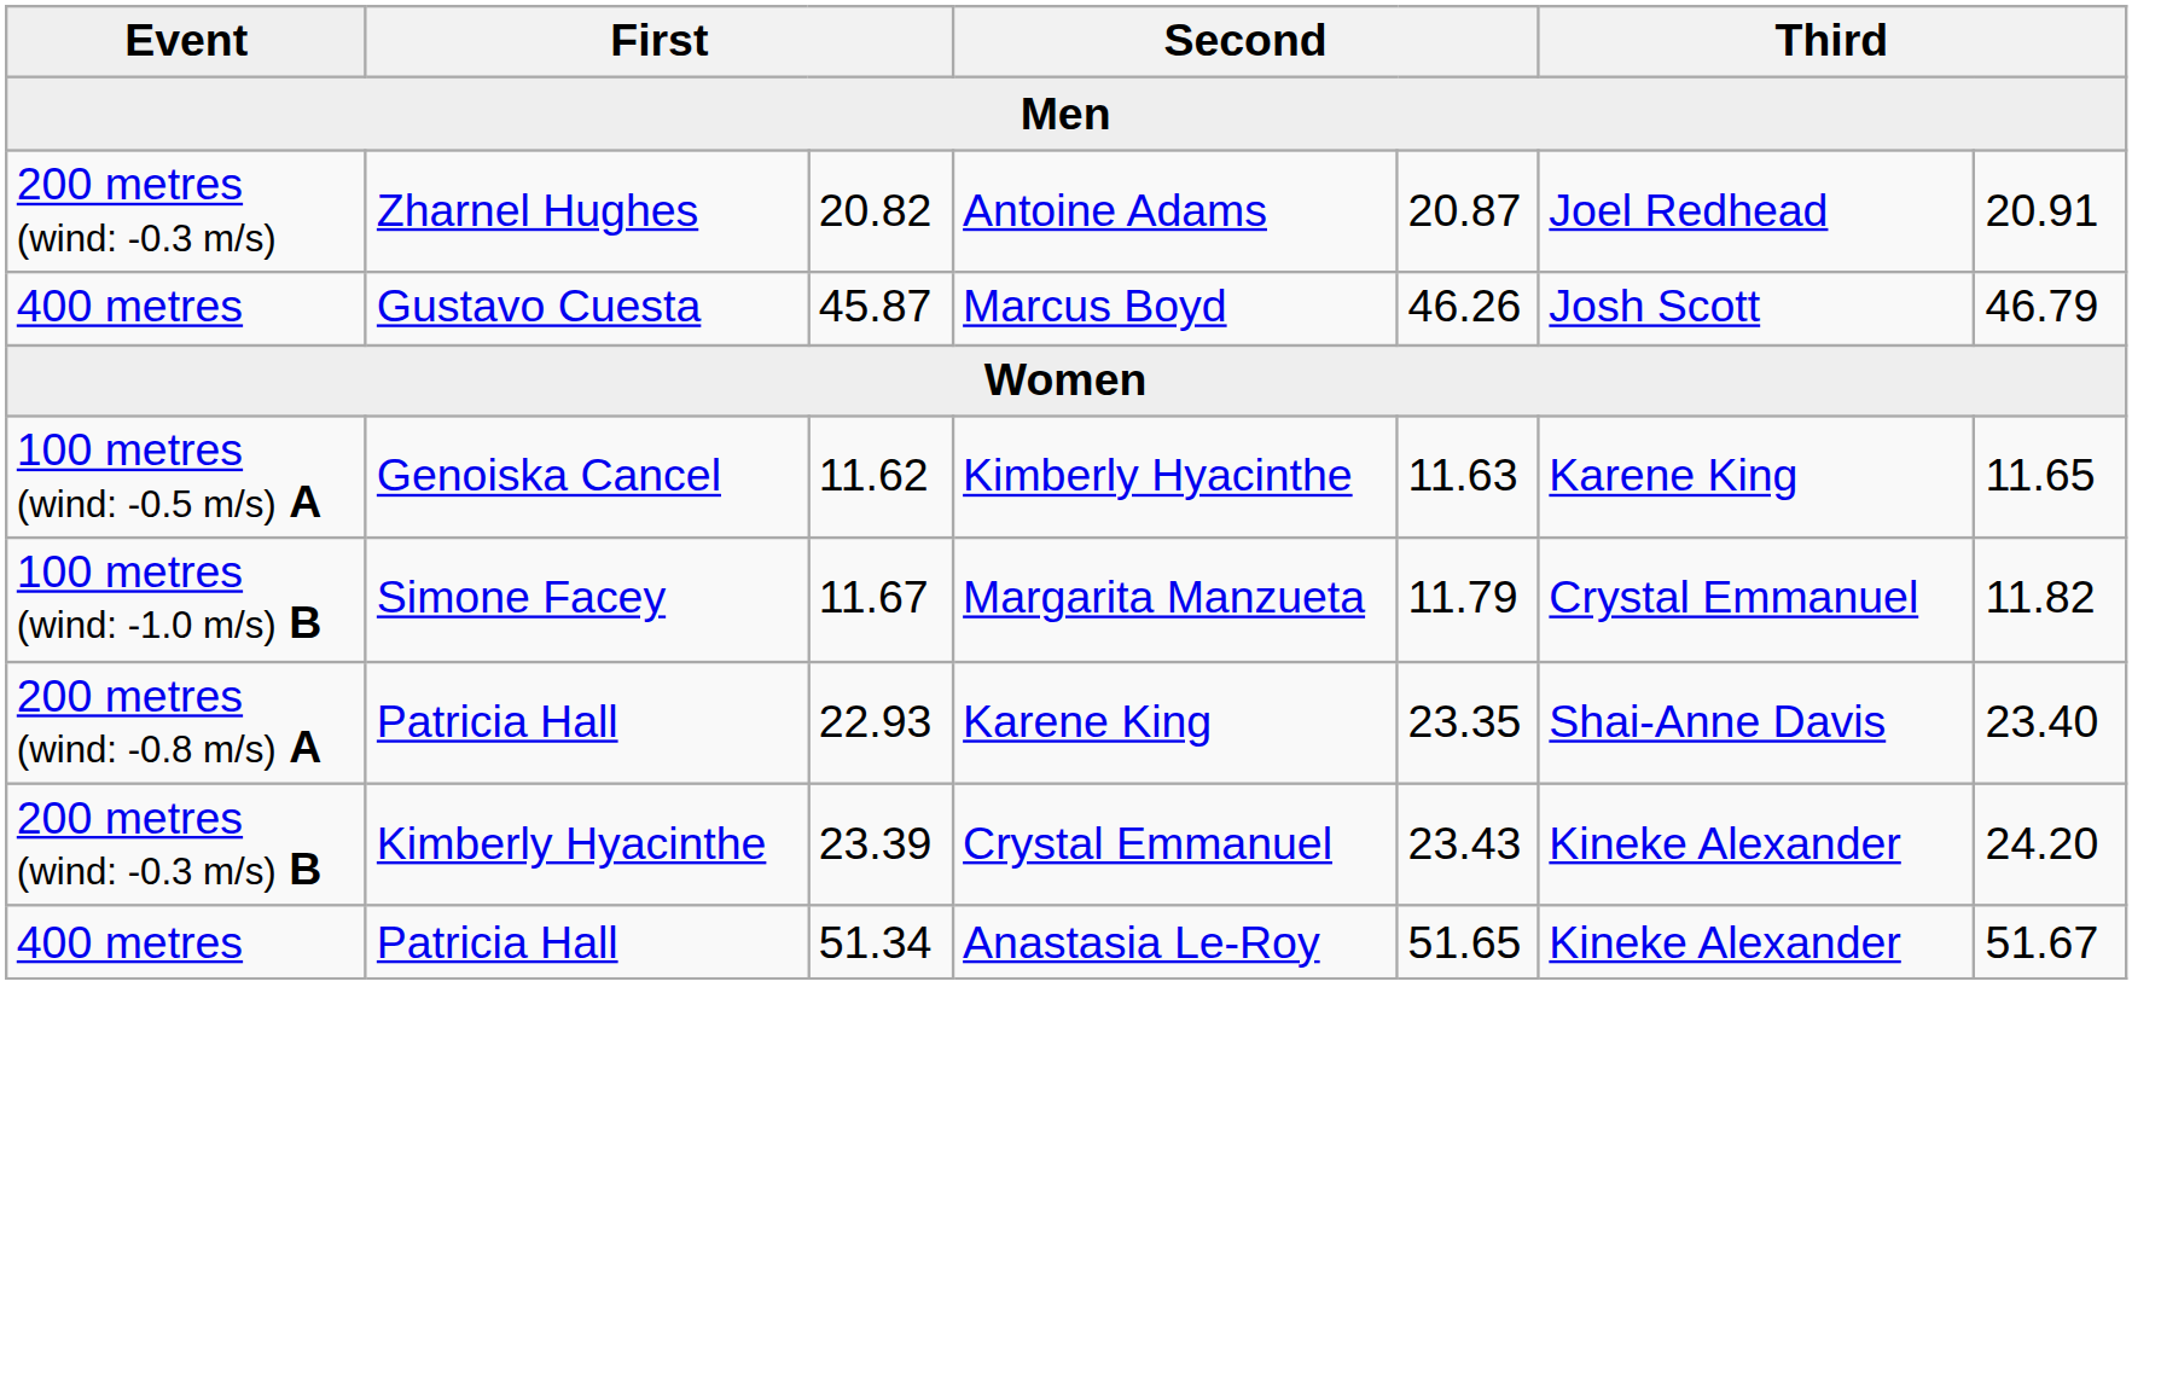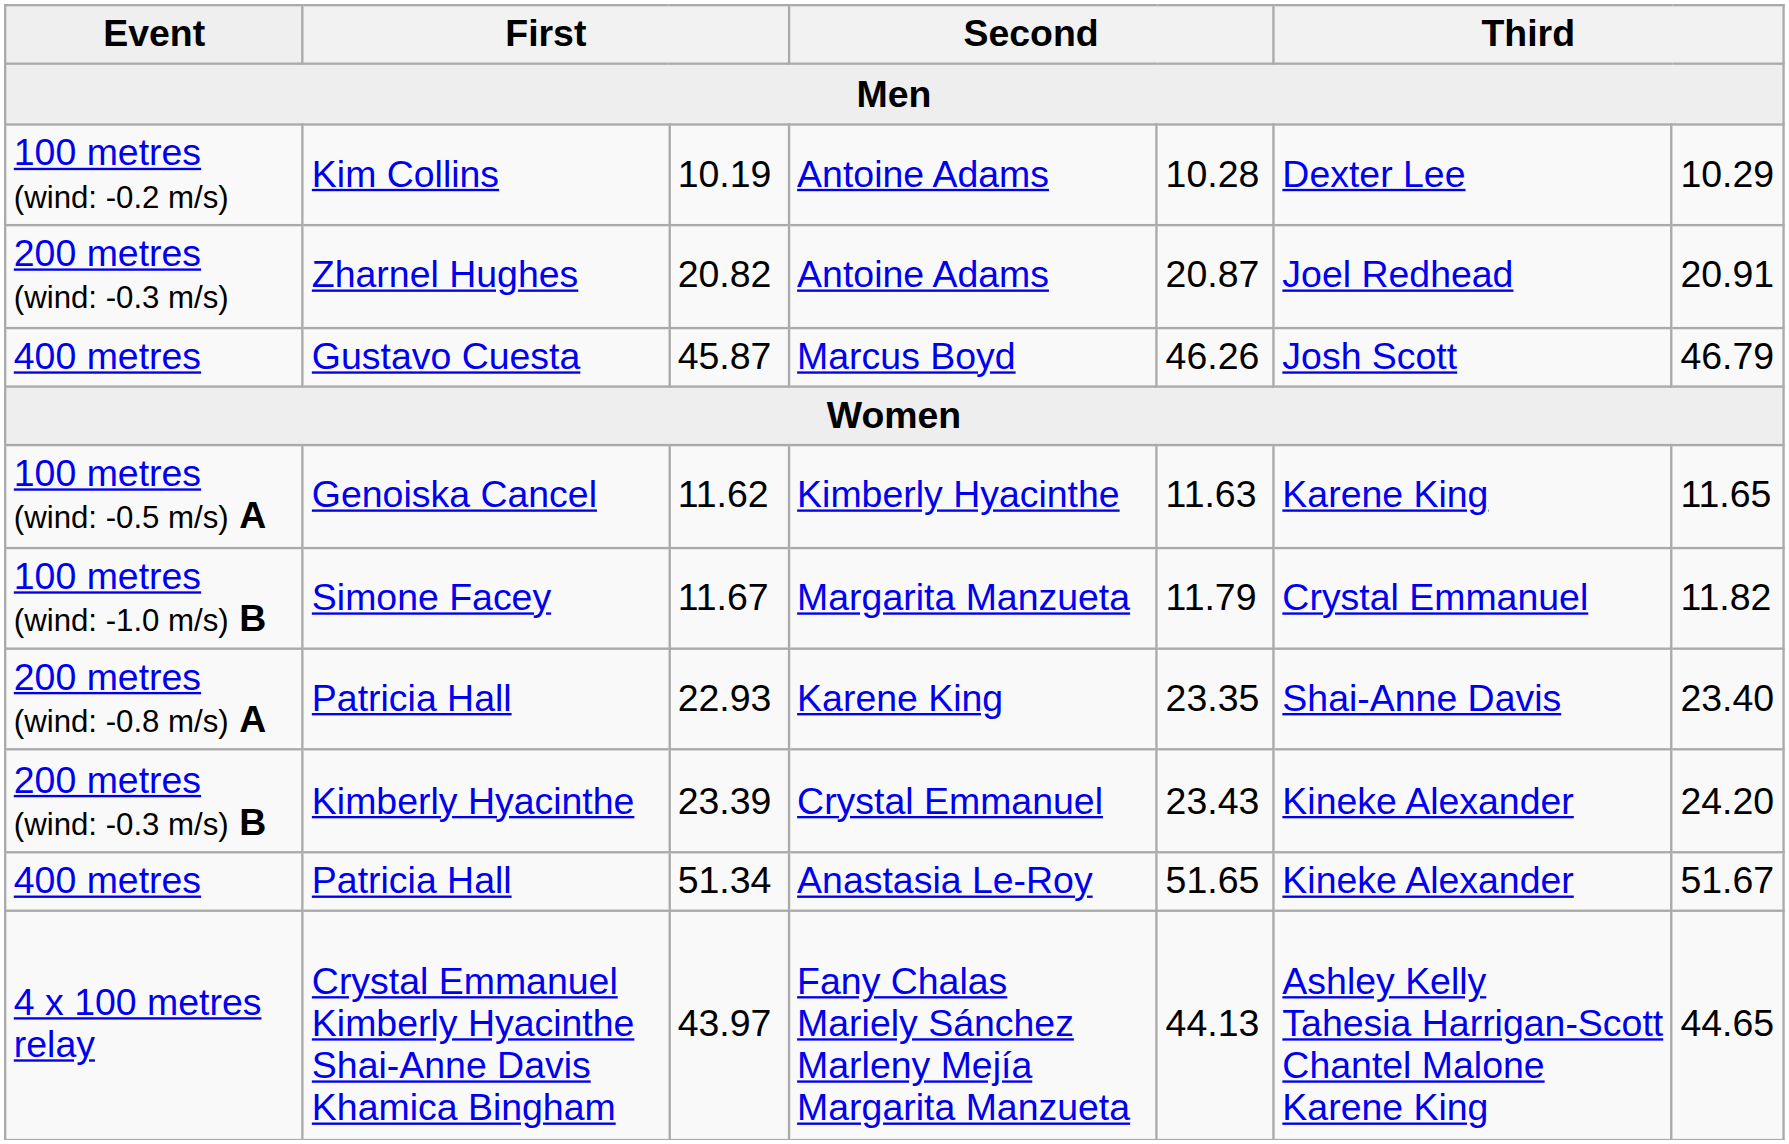+ row: 100 metres (wind: -0.2 m/s) | Kim Collins | 10.19 | Antoine Adams | 10.28 | Dexter Lee | 10.29
+ row: 4 x 100 metres relay | Crystal Emmanuel Kimberly Hyacinthe Shai-Anne Davis Khamica Bingham | 43.97 | Fany Chalas Mariely Sánchez Marleny Mejía Margarita Manzueta | 44.13 | Ashley Kelly Tahesia Harrigan-Scott Chantel Malone Karene King | 44.65
